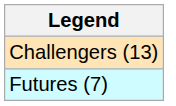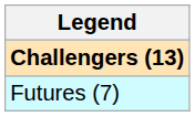row 2 | column 1: normal -> bold
